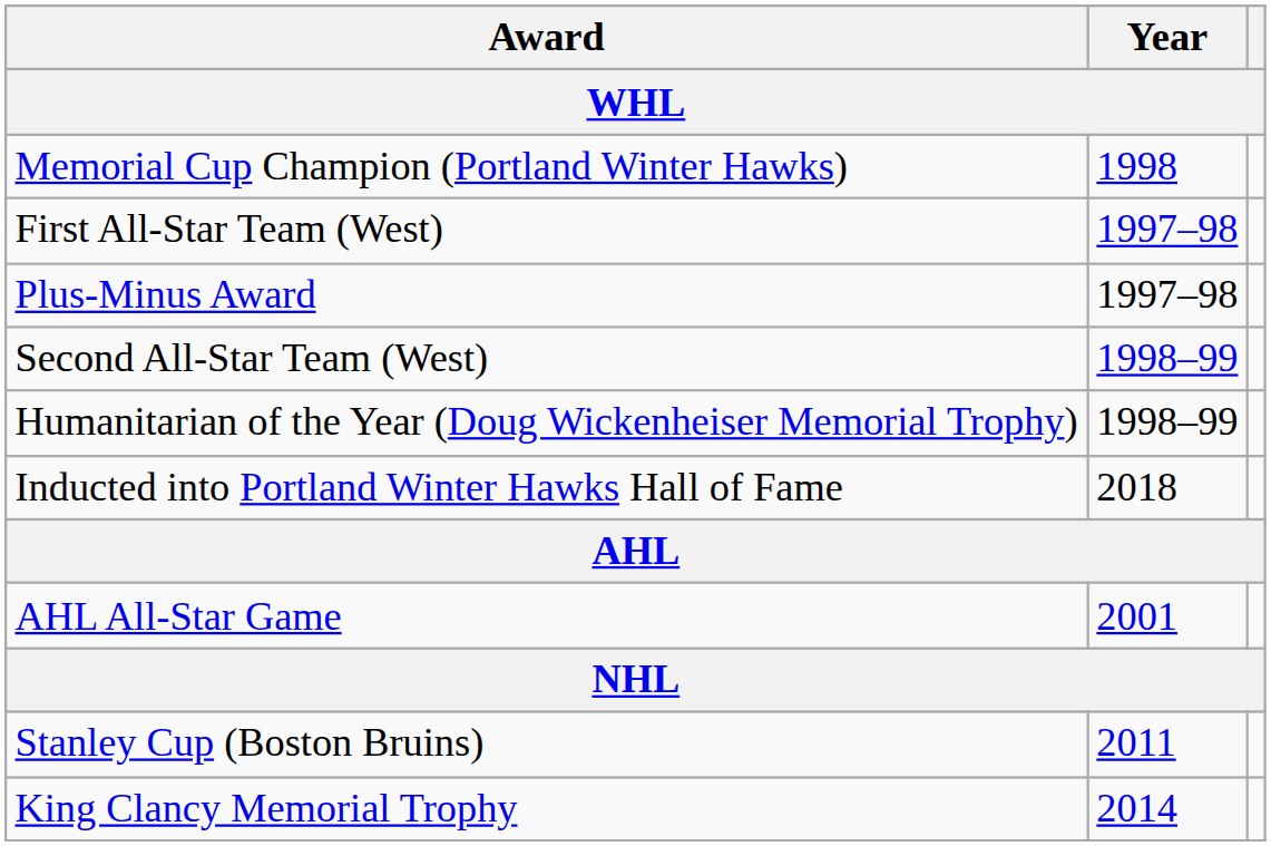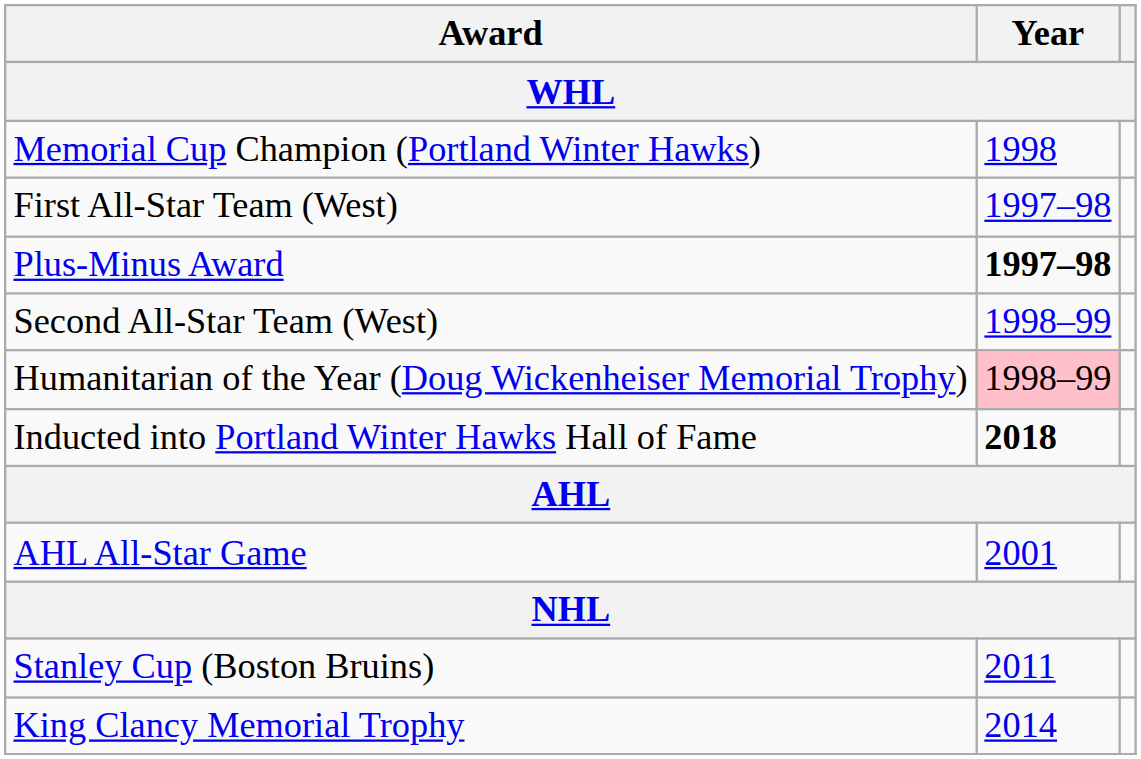Plus-Minus Award | Year: normal -> bold
Humanitarian of the Year (Doug Wickenheiser Memorial Trophy) | Year: no background -> pink background
Inducted into Portland Winter Hawks Hall of Fame | Year: normal -> bold
